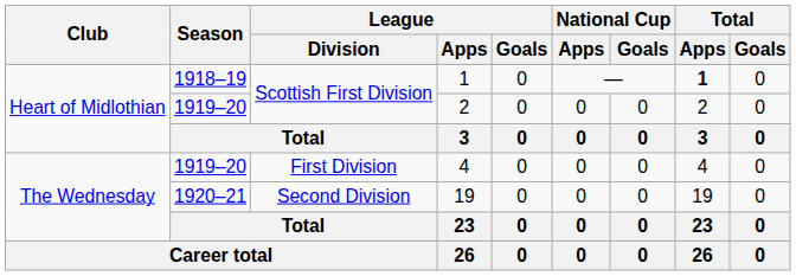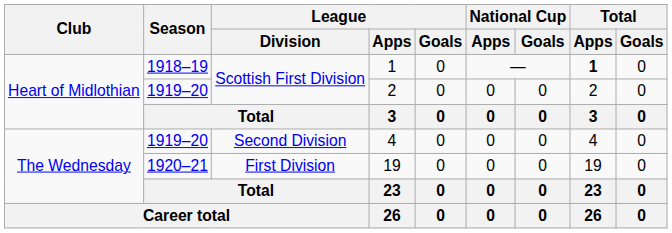row 6 | League / Division: First Division -> Second Division
row 7 | League / Division: Second Division -> First Division
